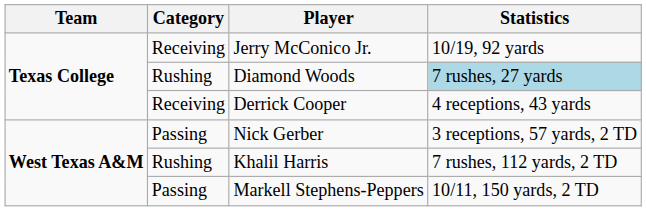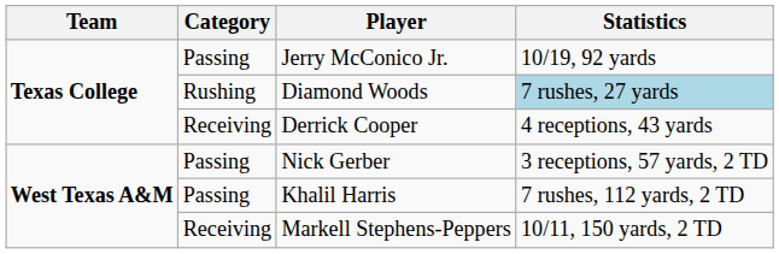Jerry McConico Jr. | Category: Receiving -> Passing
Khalil Harris | Category: Rushing -> Passing
Markell Stephens-Peppers | Category: Passing -> Receiving
